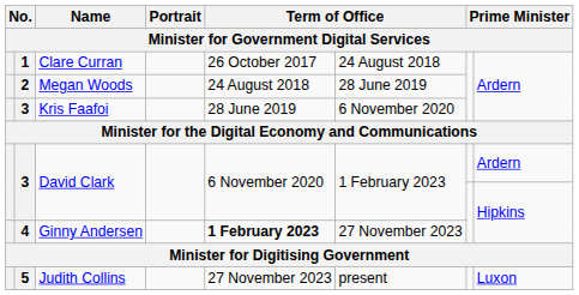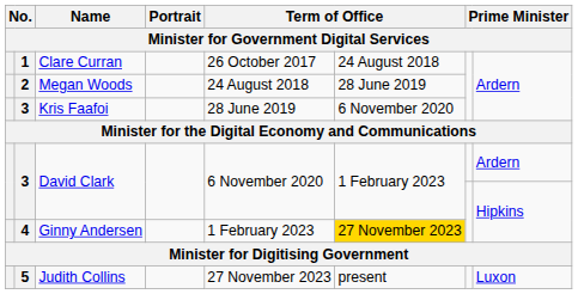Ginny Andersen | column 5: bold -> normal
Ginny Andersen | column 6: no background -> gold background
